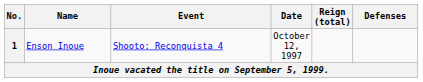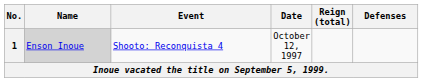1 | Name: no background -> lightgrey background
